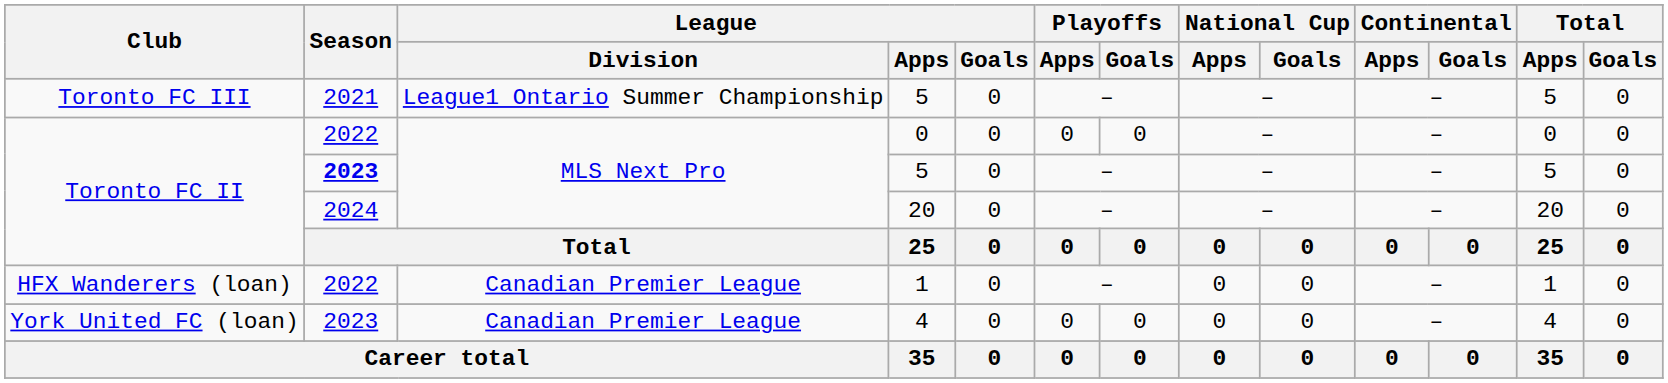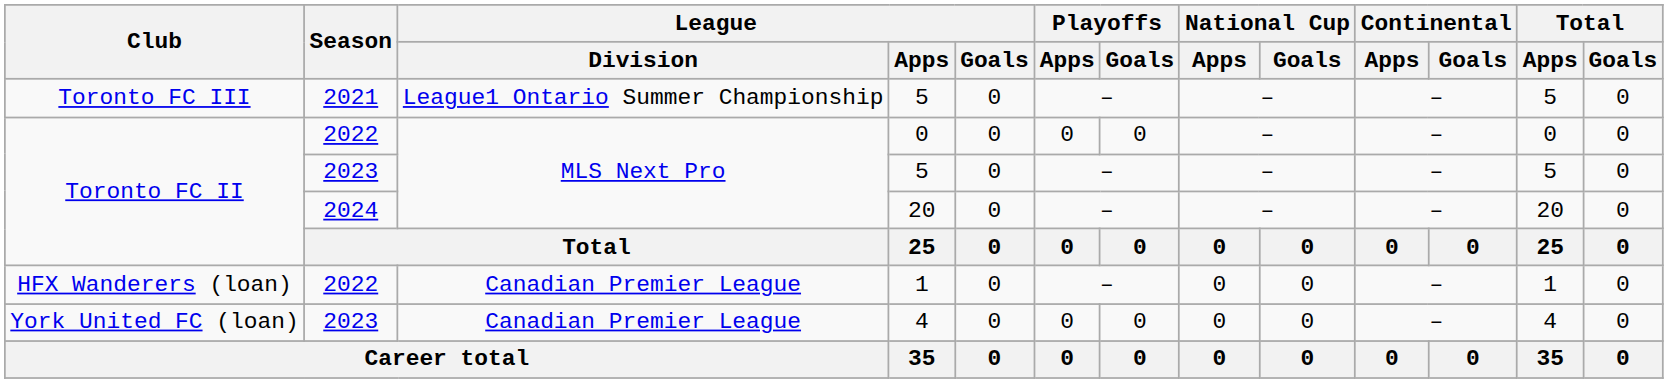Toronto FC II / 5 | Season: bold -> normal
